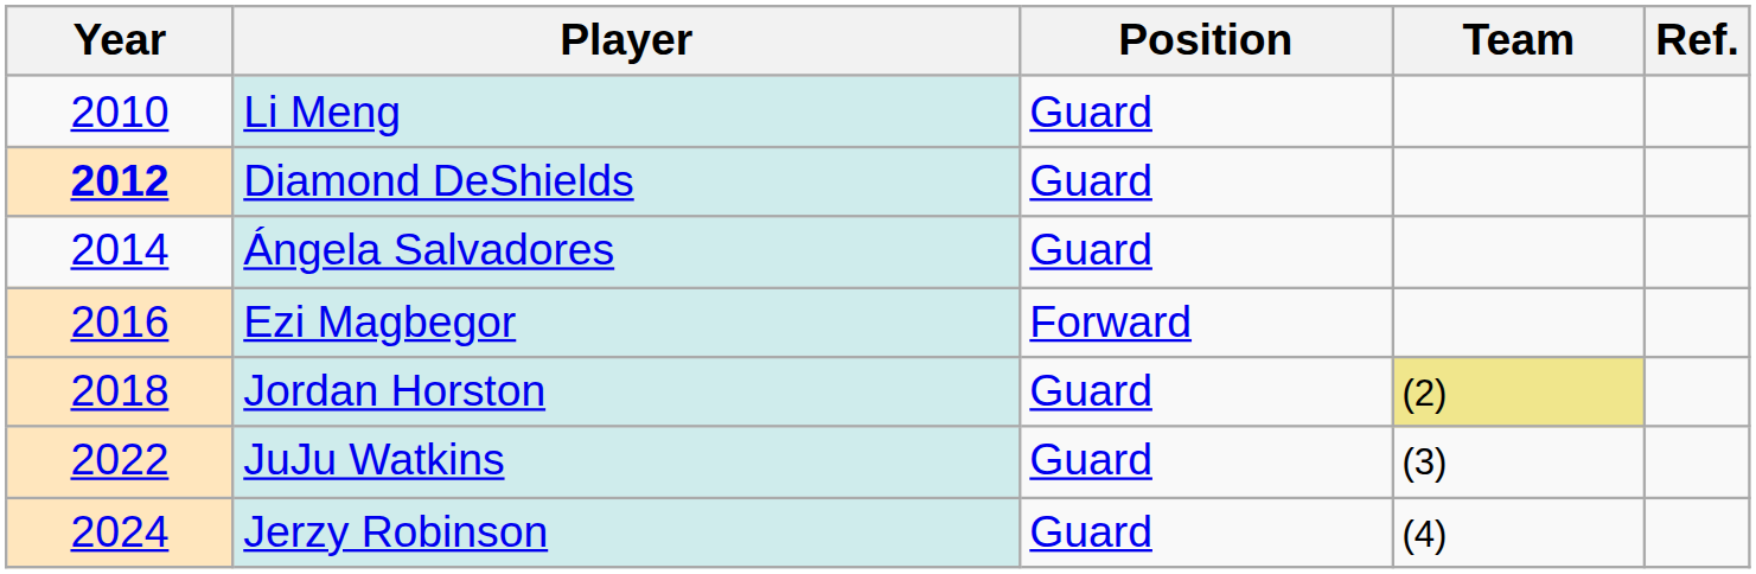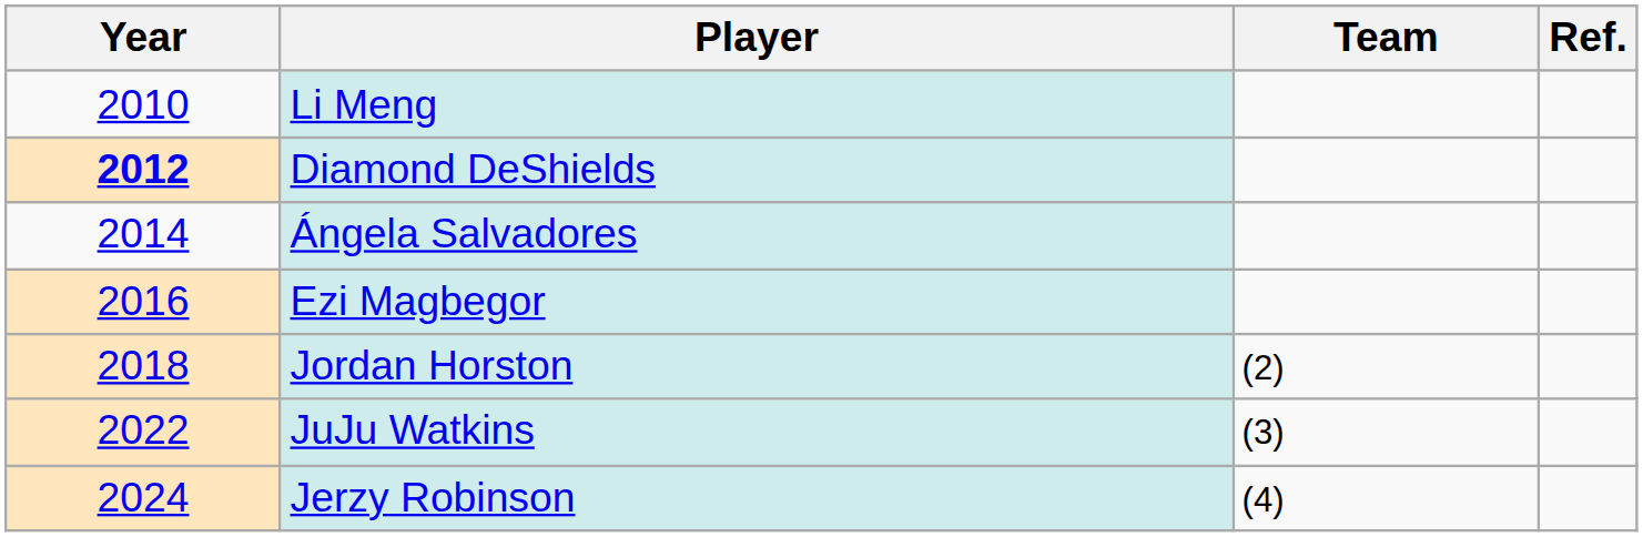- column: Position | Guard | Guard | Guard | Forward | Guard | Guard | Guard
Jordan Horston | Team: khaki background -> no background
